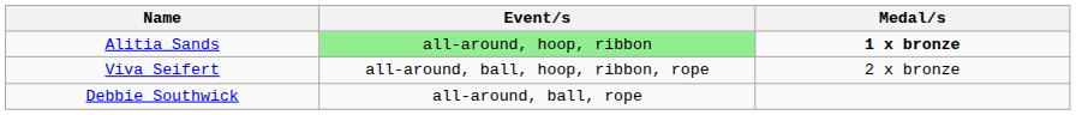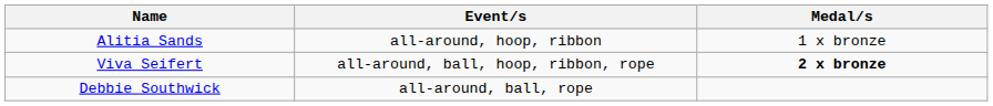row 2 | Event/s: lightgreen background -> no background
row 2 | Medal/s: bold -> normal
row 3 | Medal/s: normal -> bold
